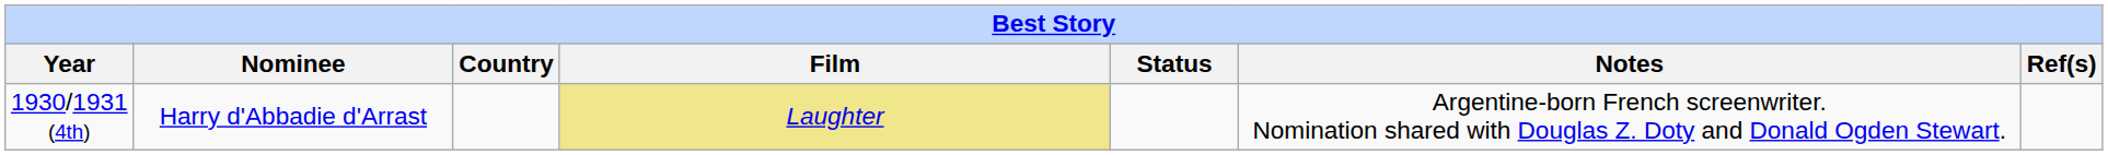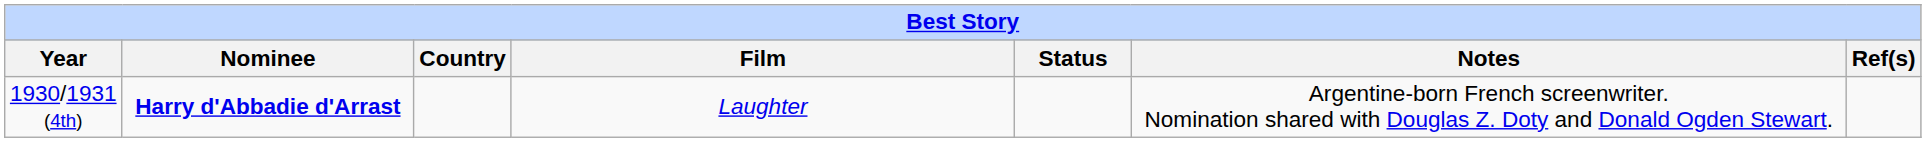1930/1931 (4th) | Nominee: normal -> bold
1930/1931 (4th) | Film: khaki background -> no background
